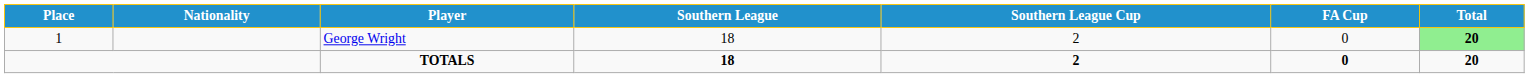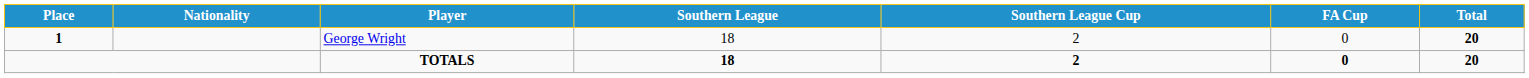George Wright | Place: normal -> bold
George Wright | Total: lightgreen background -> no background
